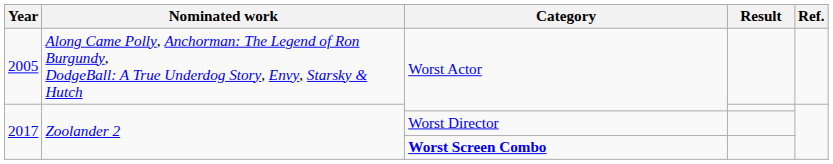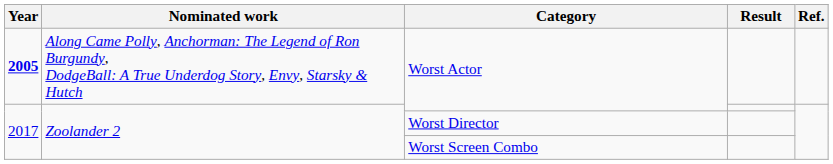2005 / Worst Actor | Year: normal -> bold
Worst Screen Combo | Category: bold -> normal
